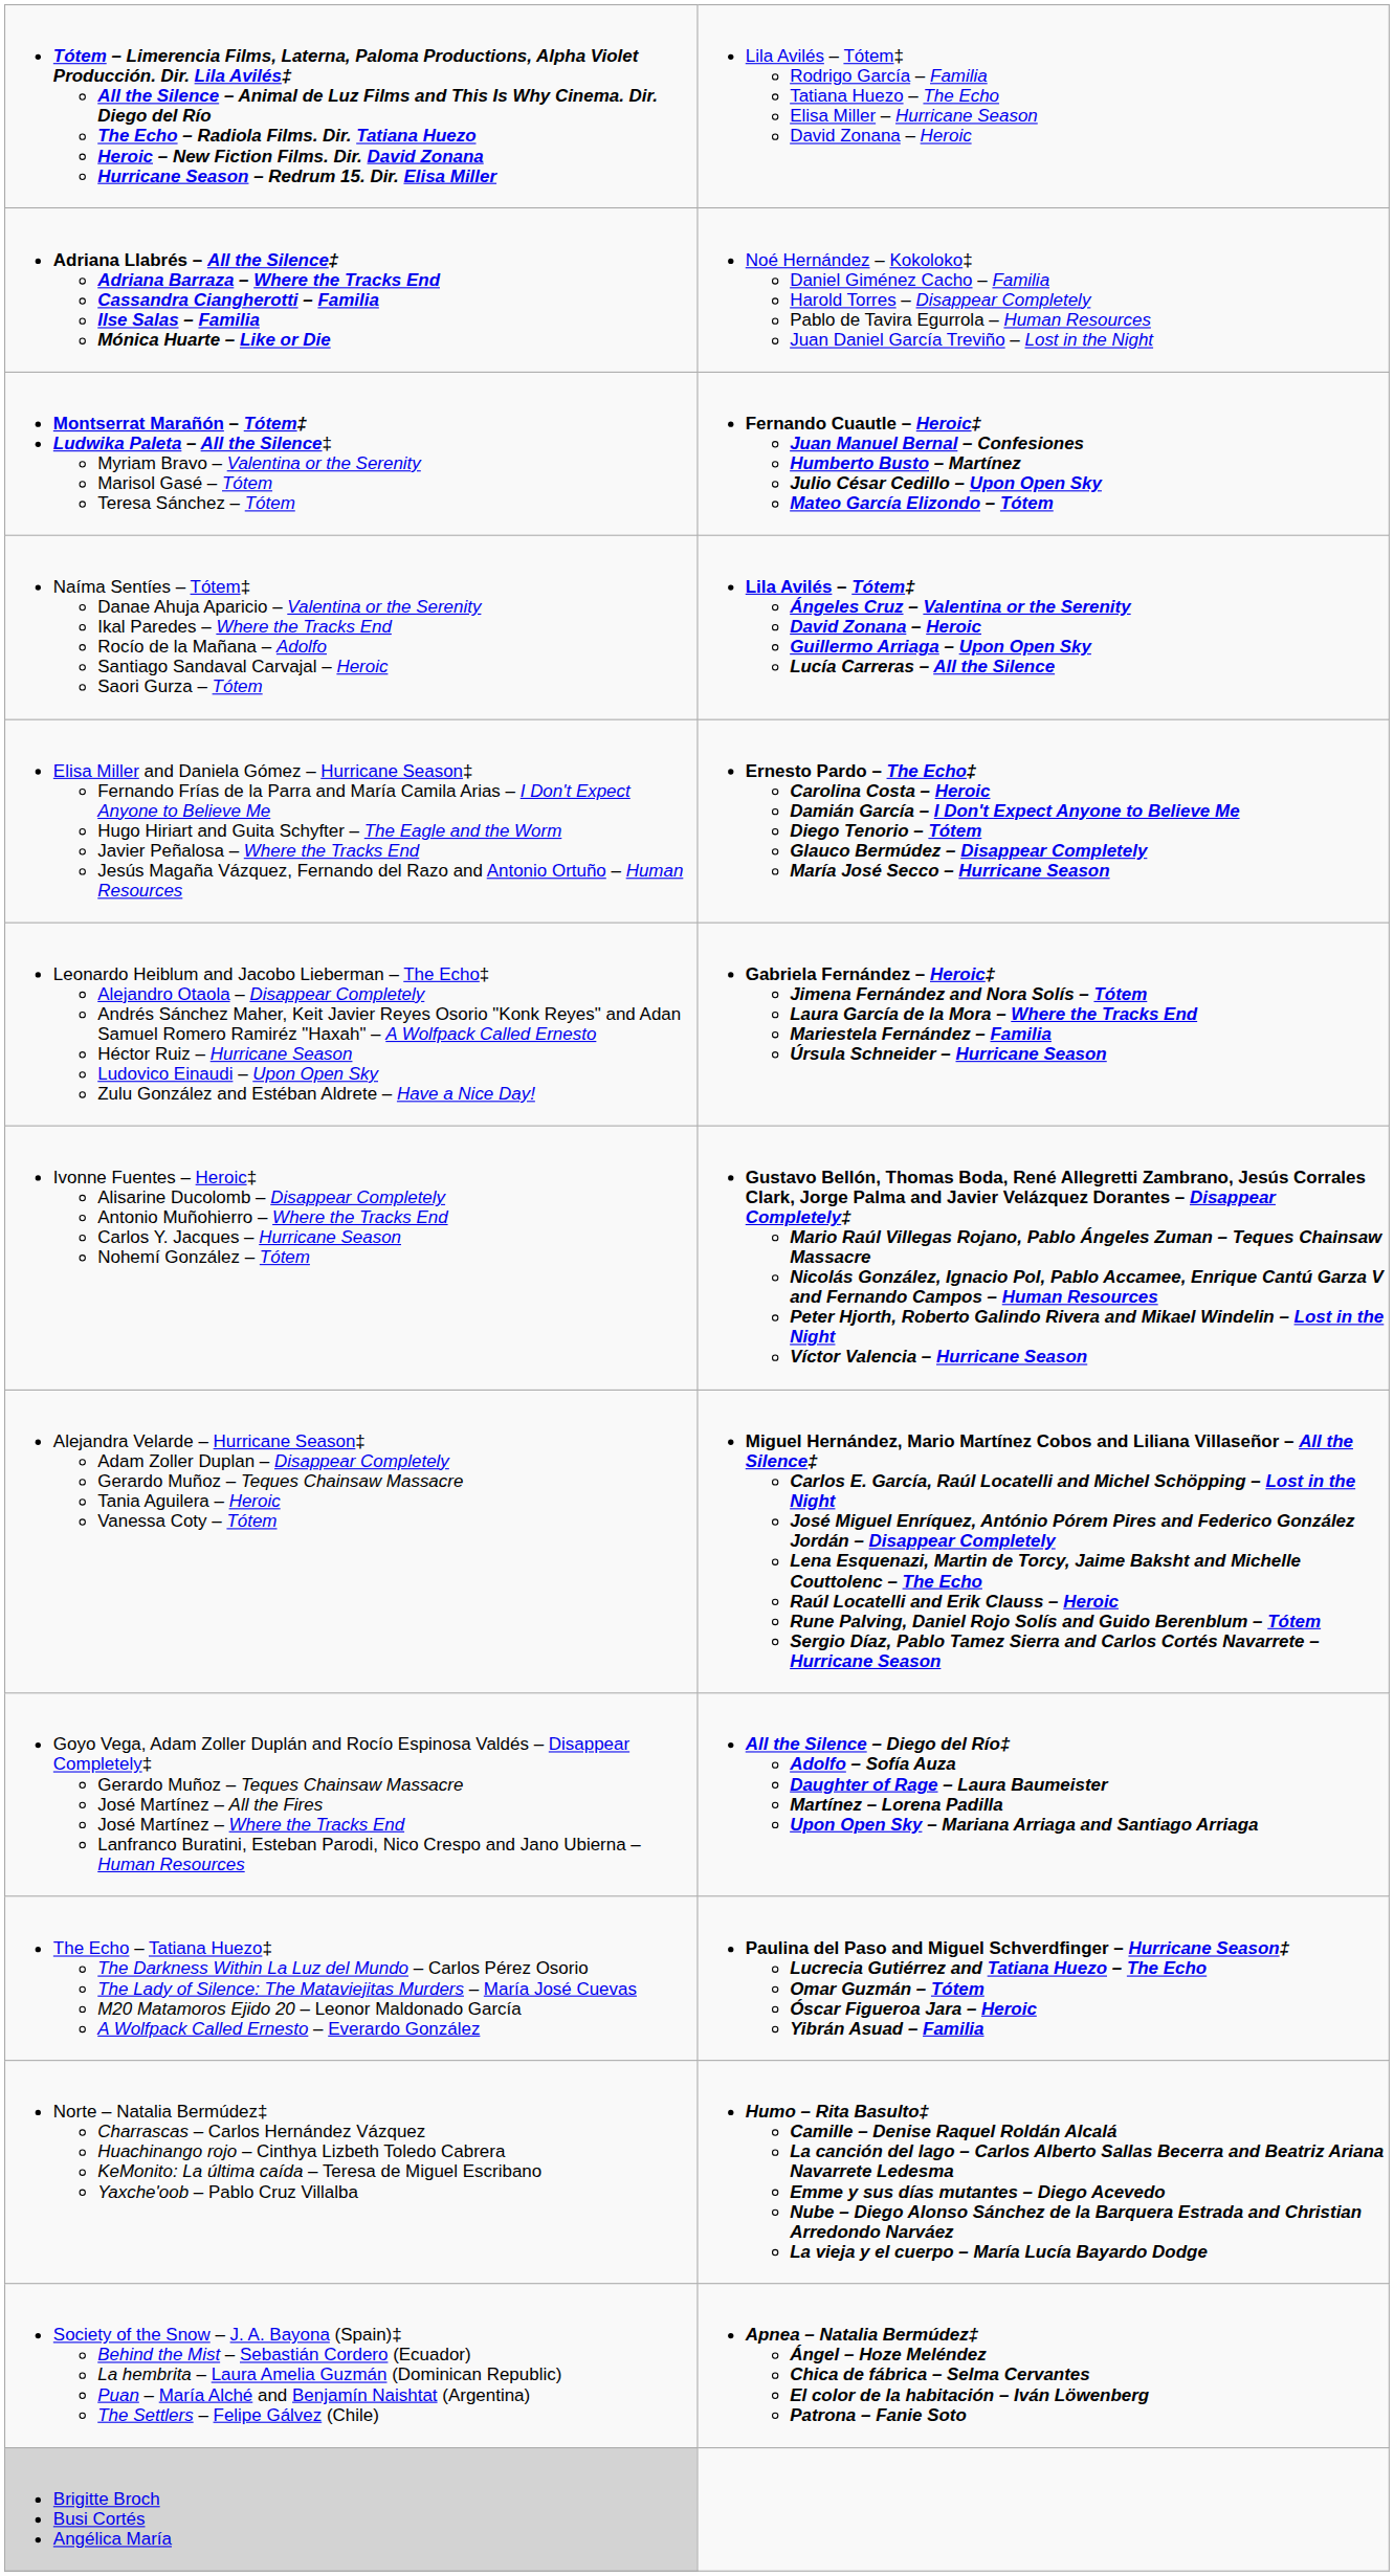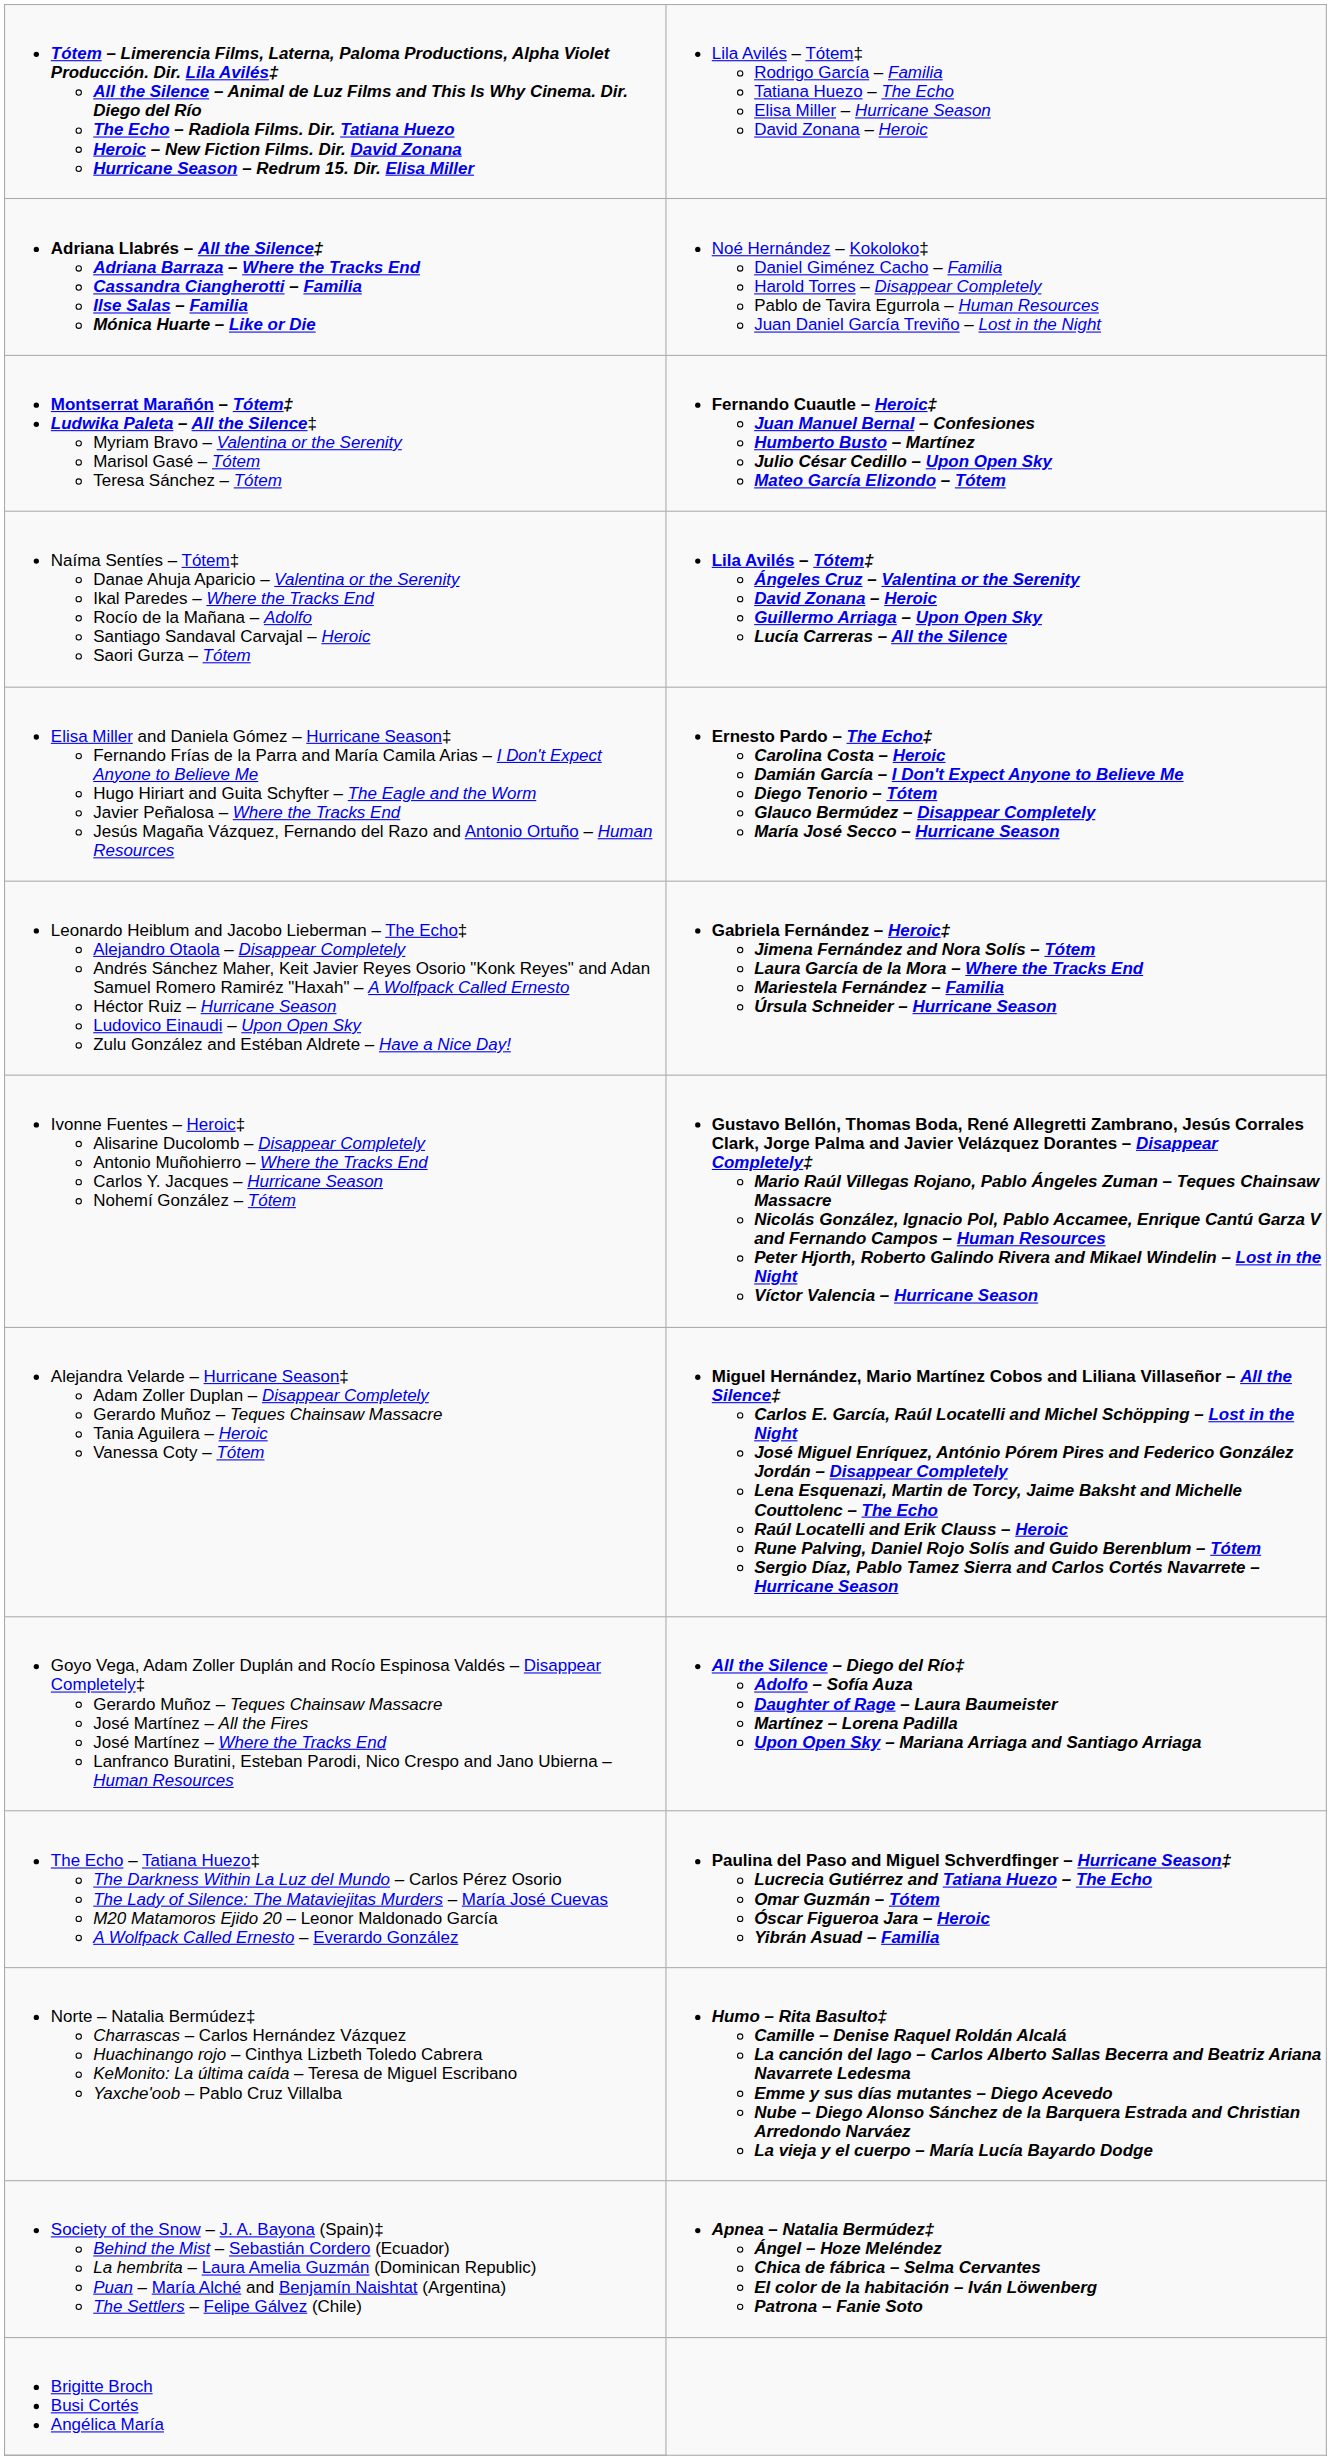Brigitte Broch Busi Cortés Angélica María | column 1: lightgrey background -> no background
